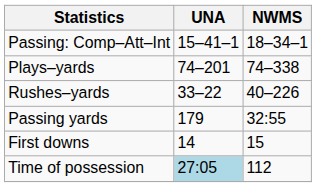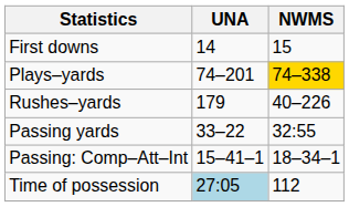rows swapped: First downs <-> Passing: Comp–Att–Int
Plays–yards | NWMS: no background -> gold background
Rushes–yards | UNA: 33–22 -> 179
Passing yards | UNA: 179 -> 33–22
